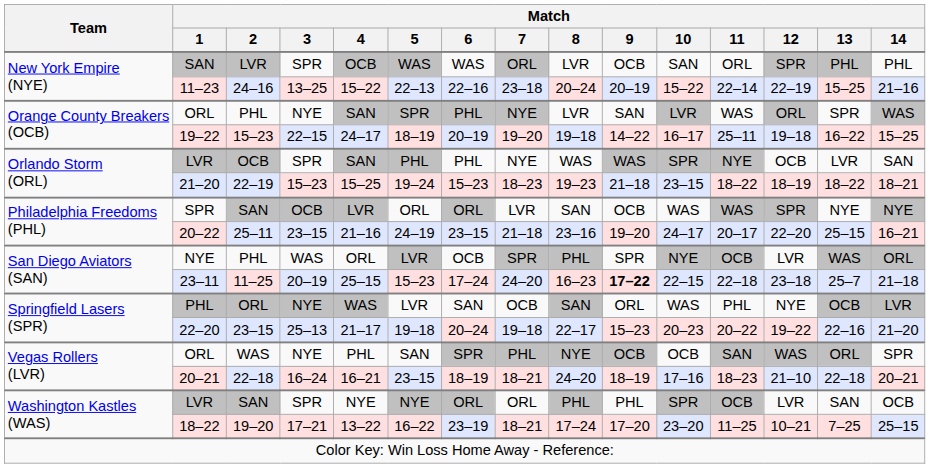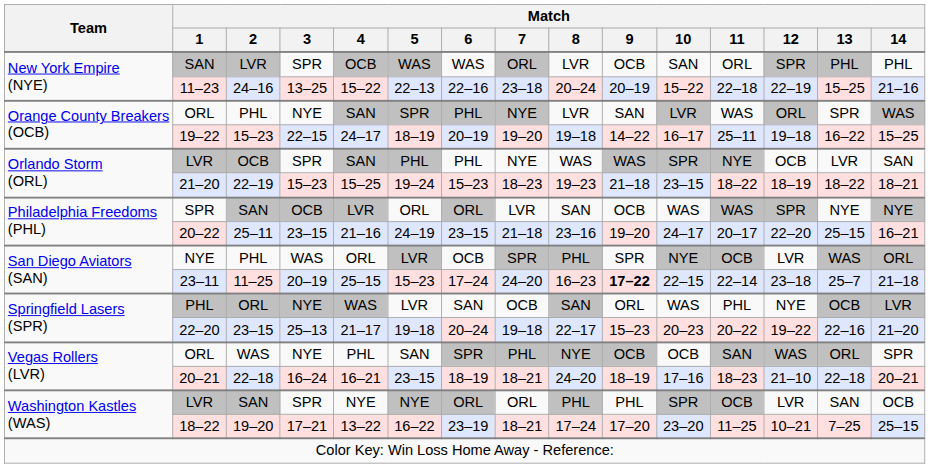11–23 | Match / 11: 22–14 -> 22–18
23–11 | Match / 11: 22–18 -> 22–14
